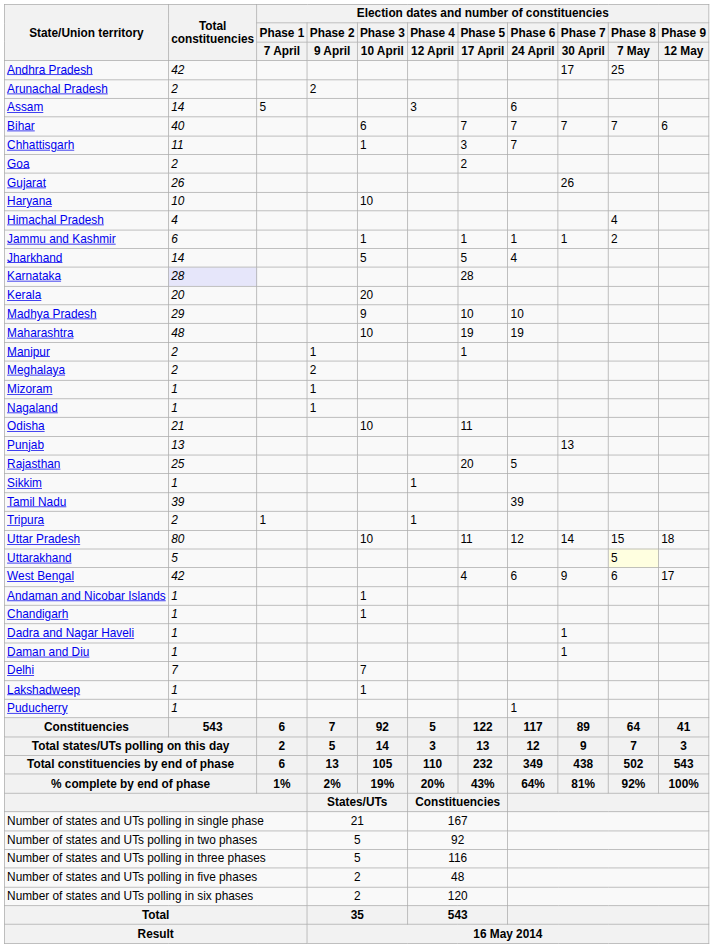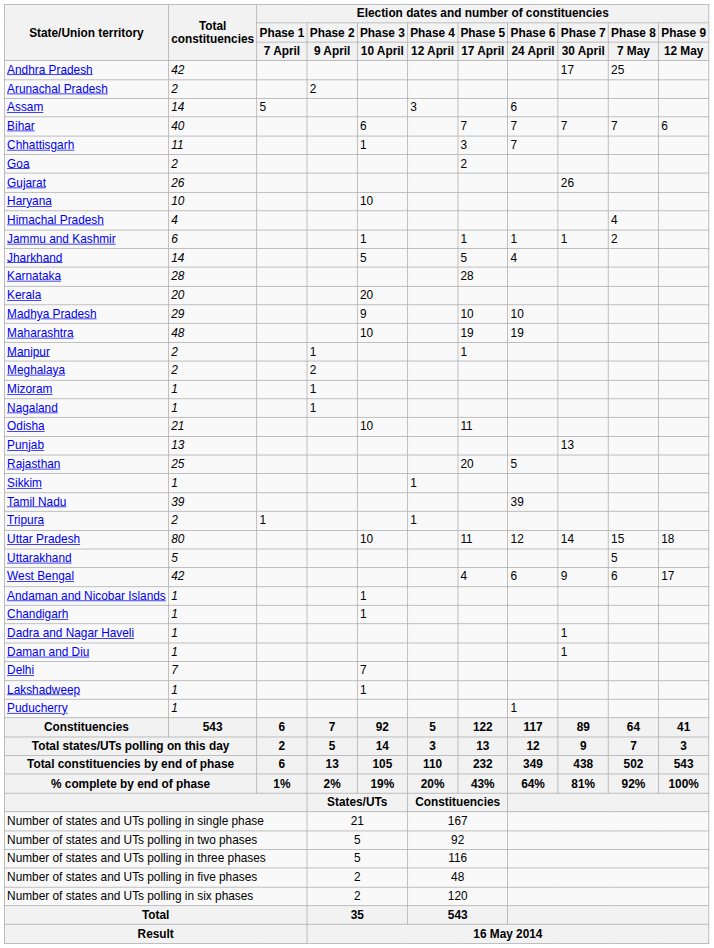Karnataka | Total constituencies: lavender background -> no background
Uttarakhand | column 10: lightyellow background -> no background
